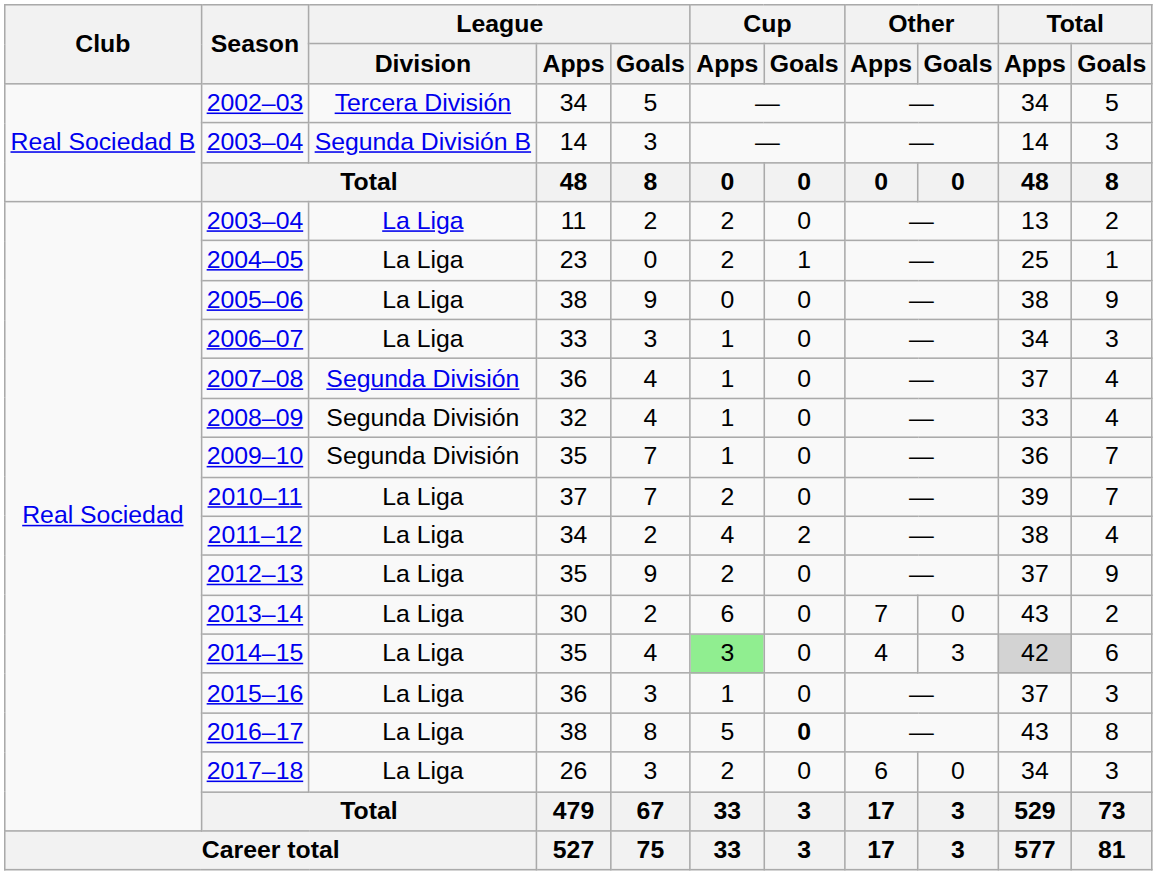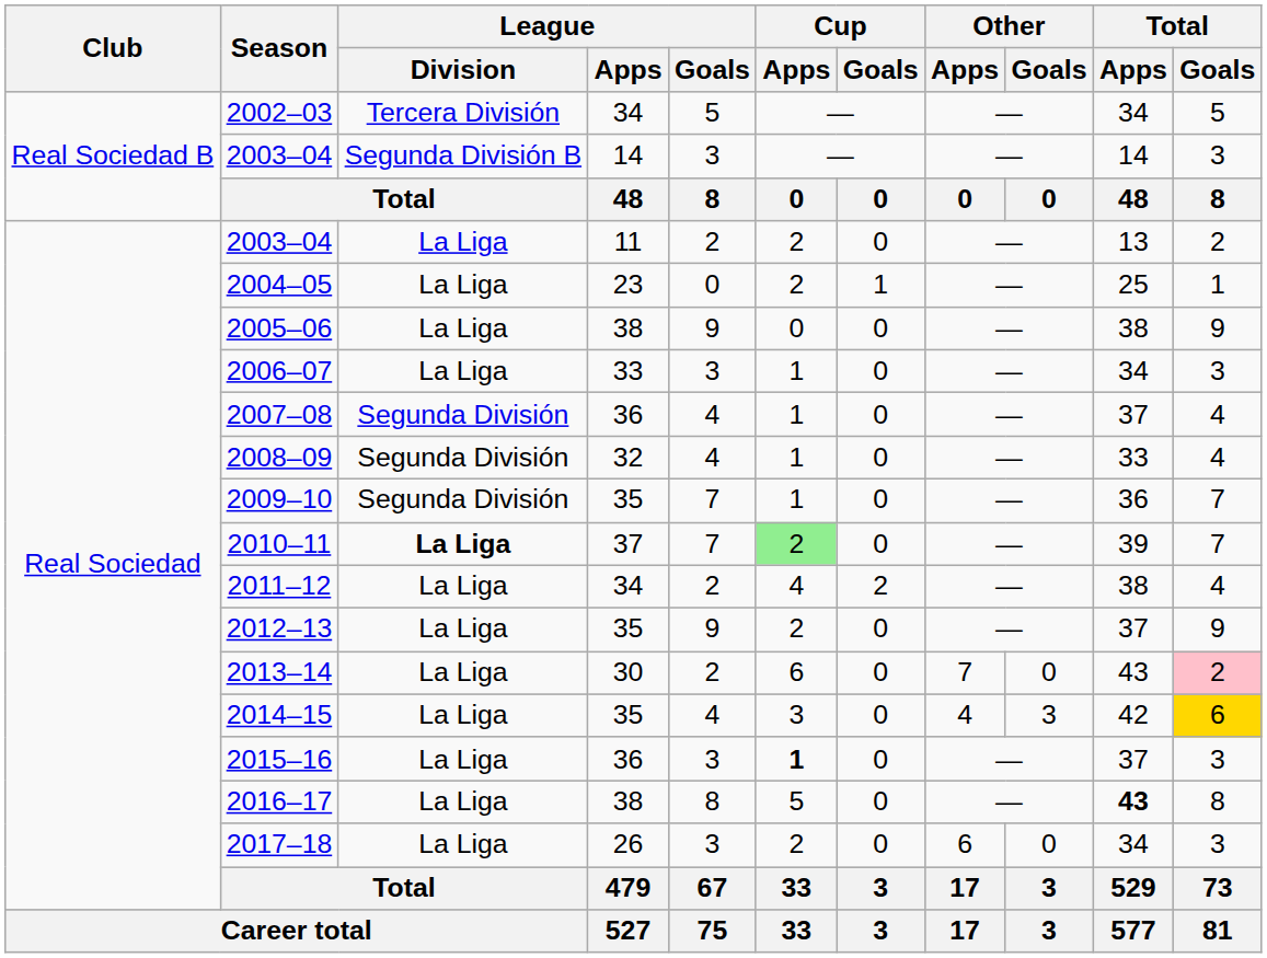2010–11 | League / Division: normal -> bold
2010–11 | Cup / Apps: no background -> lightgreen background
2013–14 | Total / Goals: no background -> pink background
2014–15 | Cup / Apps: lightgreen background -> no background
2014–15 | Total / Apps: lightgrey background -> no background
2014–15 | Total / Goals: no background -> gold background
2015–16 | Cup / Apps: normal -> bold
2016–17 | Cup / Goals: bold -> normal
2016–17 | Total / Apps: normal -> bold
